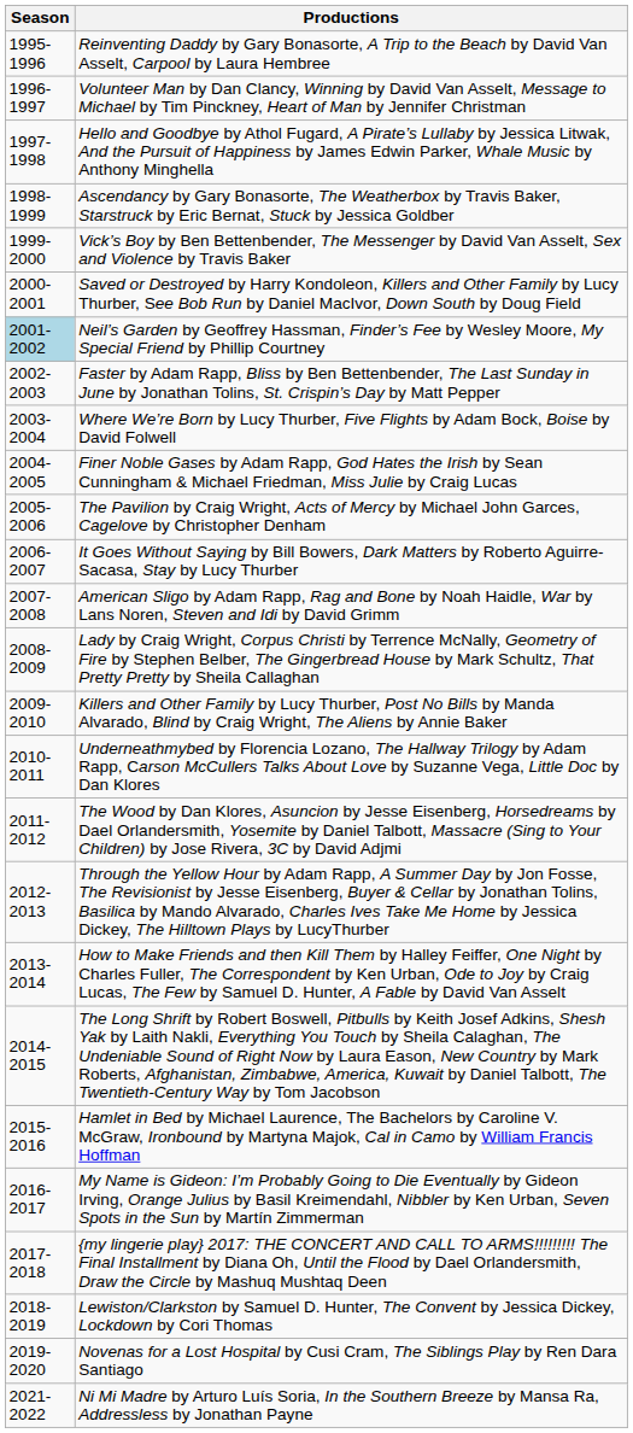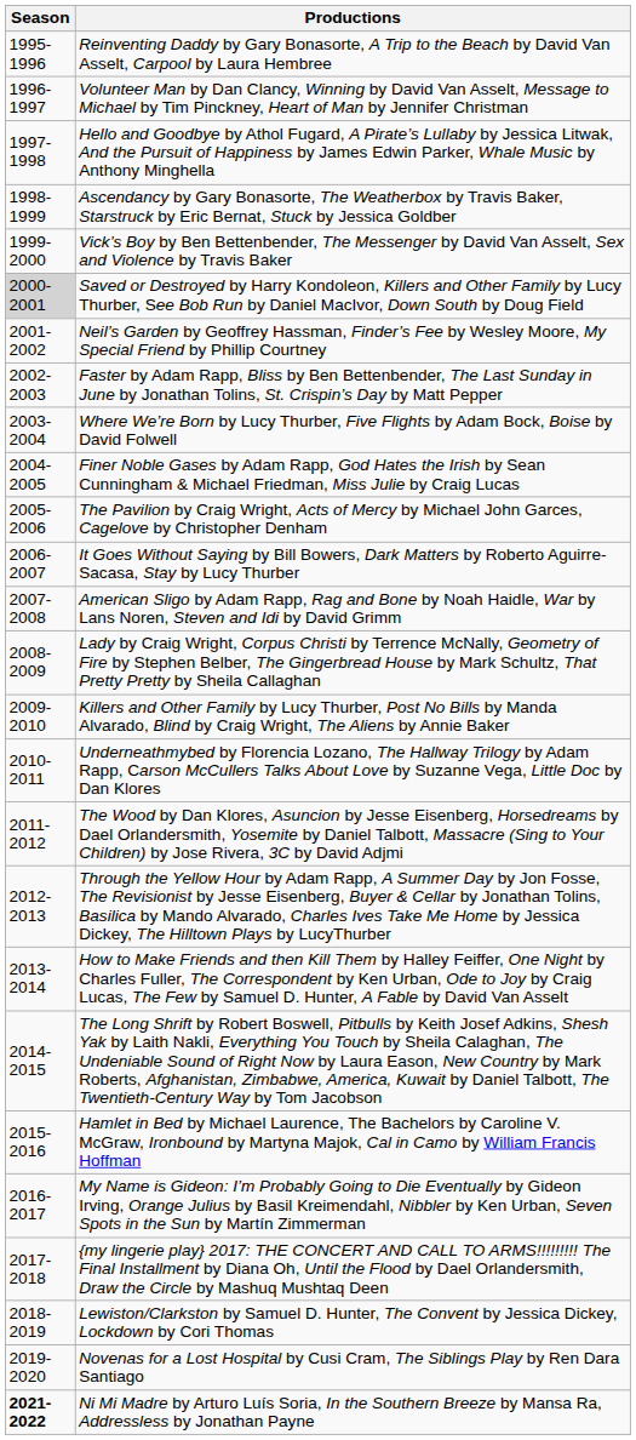row 7 | Season: no background -> lightgrey background
row 8 | Season: lightblue background -> no background
row 27 | Season: normal -> bold
